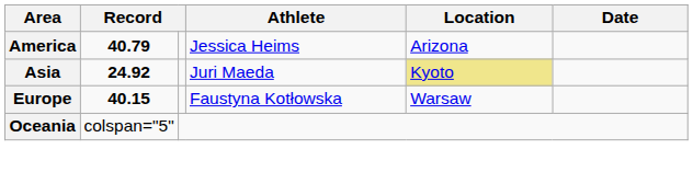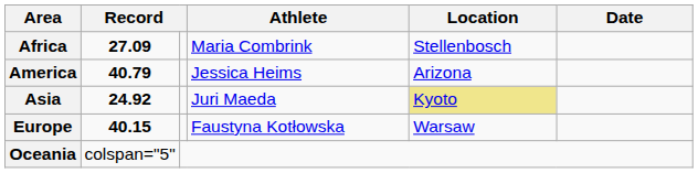+ row: Africa | 27.09 | Maria Combrink | Stellenbosch
